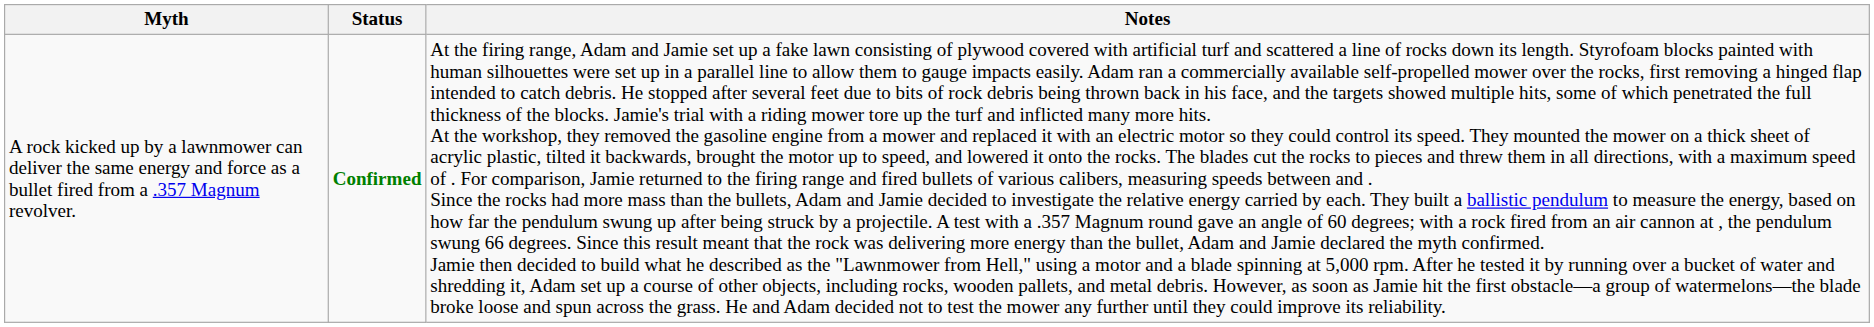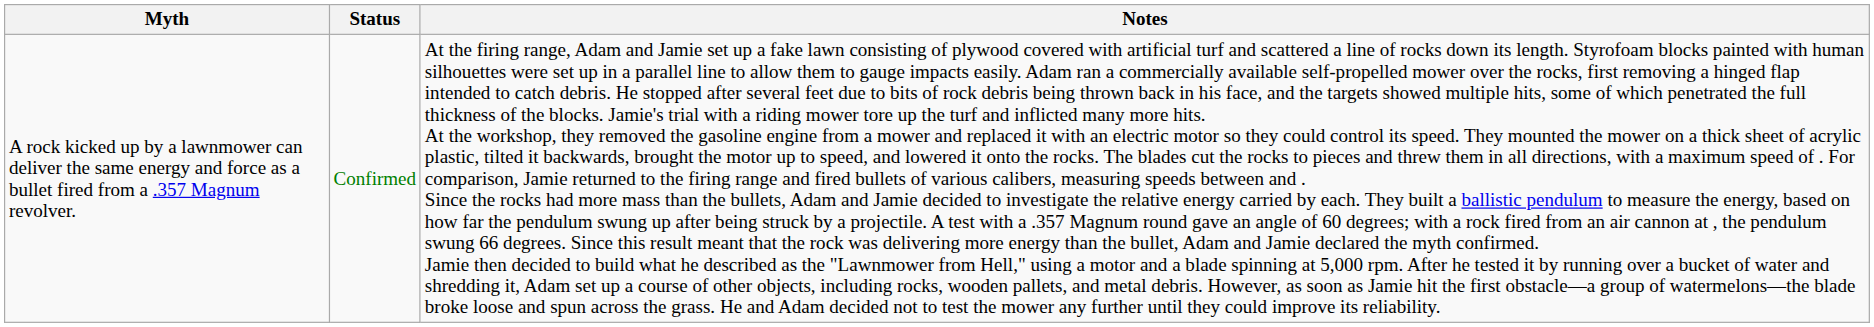row 2 | Status: bold -> normal
